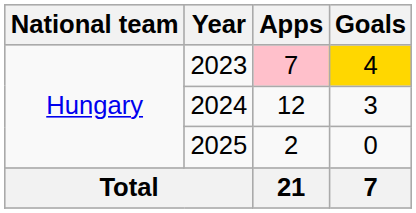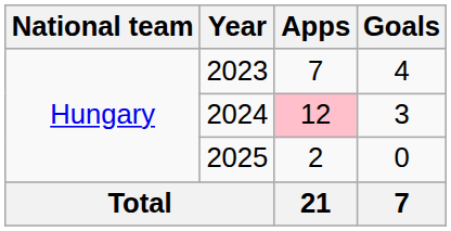2023 | Apps: pink background -> no background
2023 | Goals: gold background -> no background
2024 | Apps: no background -> pink background
